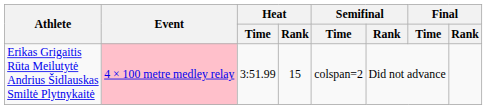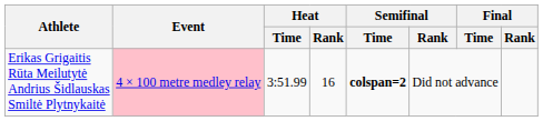row 3 | Heat / Rank: 15 -> 16
row 3 | Semifinal / Time: normal -> bold
